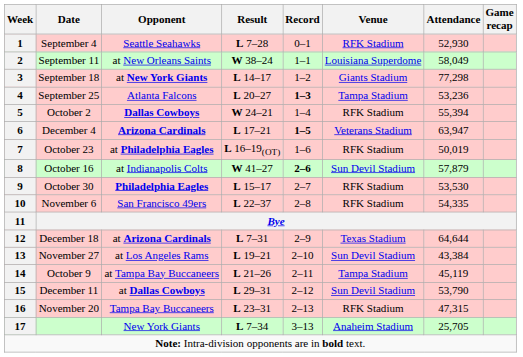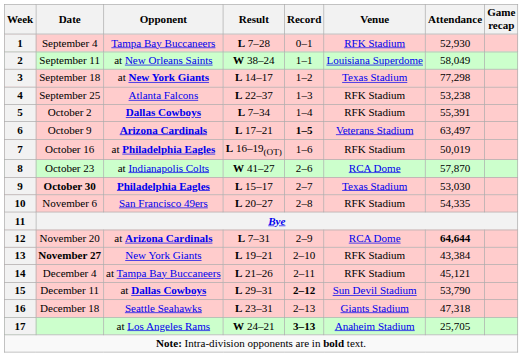1 | Opponent: Seattle Seahawks -> Tampa Bay Buccaneers
3 | Venue: Giants Stadium -> Texas Stadium
4 | Result: L 20–27 -> L 22–37
4 | Record: bold -> normal
4 | Venue: Tampa Stadium -> RFK Stadium
4 | Attendance: 53,236 -> 53,238
5 | Result: W 24–21 -> L 7–34
5 | Attendance: 55,394 -> 55,391
6 | Date: December 4 -> October 9
6 | Attendance: 63,947 -> 63,497
7 | Date: October 23 -> October 16
8 | Date: October 16 -> October 23
8 | Record: bold -> normal
8 | Venue: Sun Devil Stadium -> RCA Dome
8 | Attendance: 57,879 -> 57,870
9 | Date: normal -> bold
9 | Venue: RFK Stadium -> Texas Stadium
9 | Attendance: 53,530 -> 53,030
10 | Result: L 22–37 -> L 20–27
12 | Date: December 18 -> November 20
12 | Venue: Texas Stadium -> RCA Dome
12 | Attendance: normal -> bold
13 | Date: normal -> bold
13 | Opponent: at Los Angeles Rams -> New York Giants
13 | Venue: Sun Devil Stadium -> RFK Stadium
14 | Date: October 9 -> December 4
14 | Venue: Tampa Stadium -> RFK Stadium
14 | Attendance: 45,119 -> 45,121
15 | Record: normal -> bold
16 | Date: November 20 -> December 18
16 | Opponent: Tampa Bay Buccaneers -> Seattle Seahawks
16 | Venue: RFK Stadium -> Giants Stadium
16 | Attendance: 47,315 -> 47,318
17 | Opponent: New York Giants -> at Los Angeles Rams
17 | Result: L 7–34 -> W 24–21
17 | Record: normal -> bold
